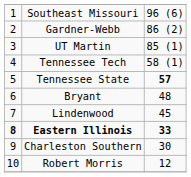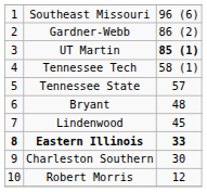UT Martin | column 3: normal -> bold
Tennessee State | column 3: bold -> normal
